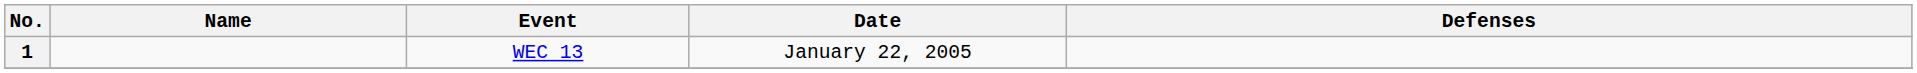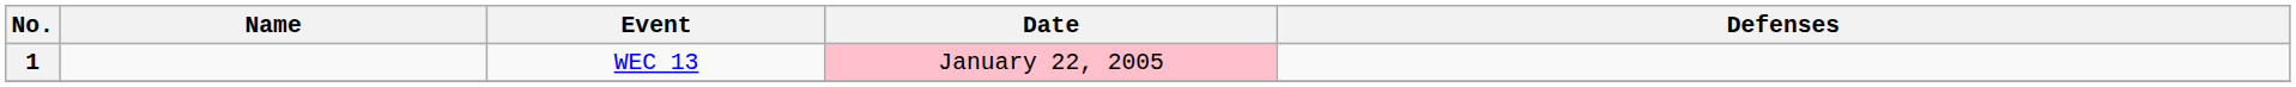1 | Date: no background -> pink background
